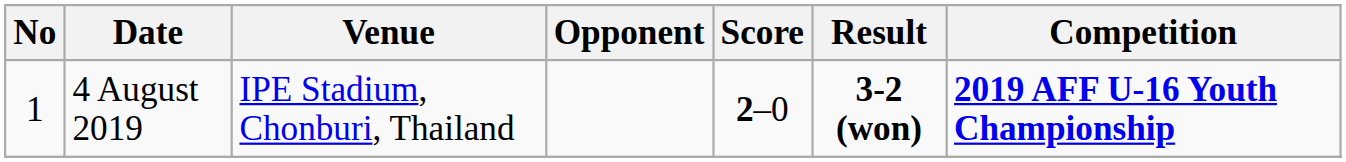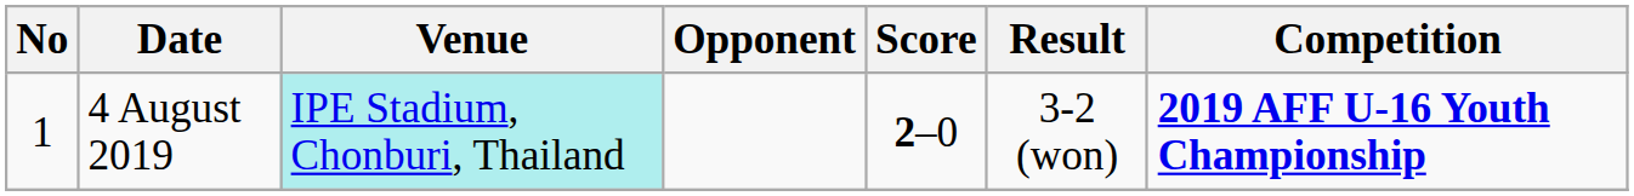4 August 2019 | Venue: no background -> paleturquoise background
4 August 2019 | Result: bold -> normal
